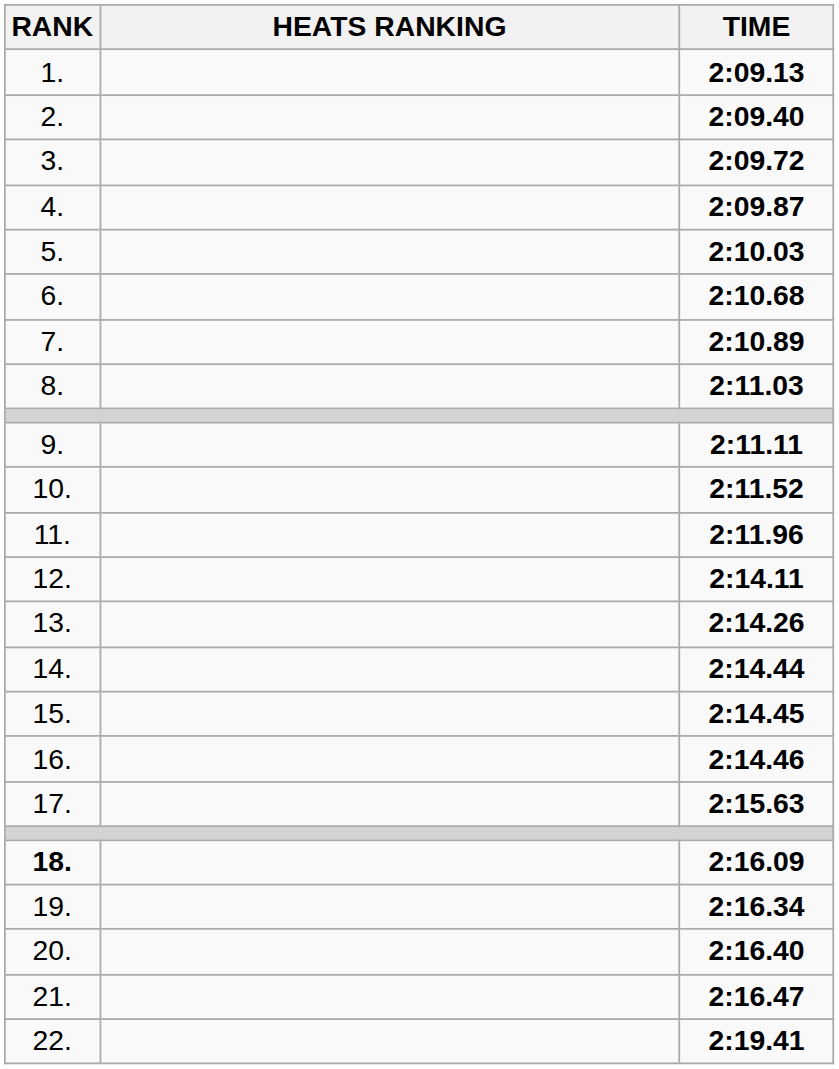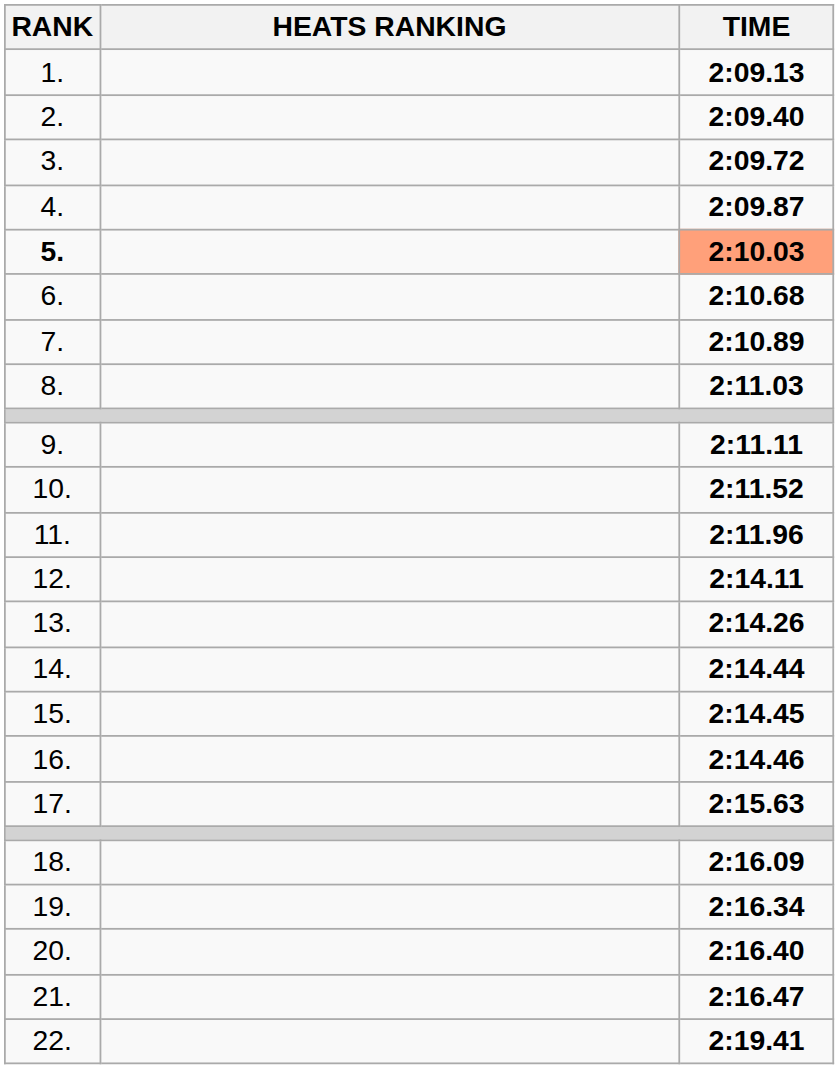5. | RANK: normal -> bold
5. | TIME: no background -> lightsalmon background
18. | RANK: bold -> normal
